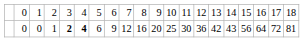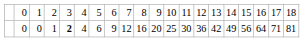row 2 | column 6: bold -> normal
row 2 | column 16: 43 -> 49
row 2 | column 19: 72 -> 71
